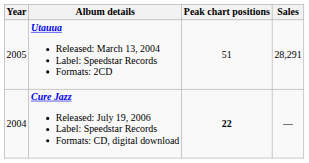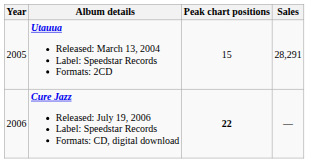row 2 | Peak chart positions: 51 -> 15
row 3 | Year: 2004 -> 2006
